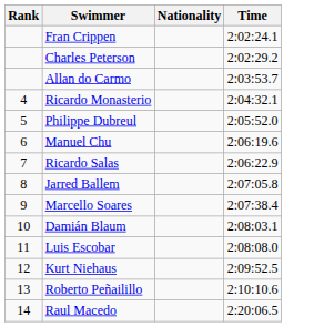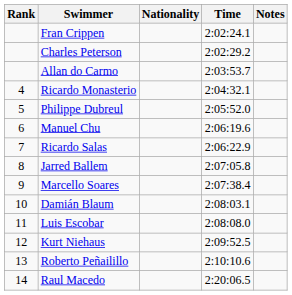+ column: Notes
